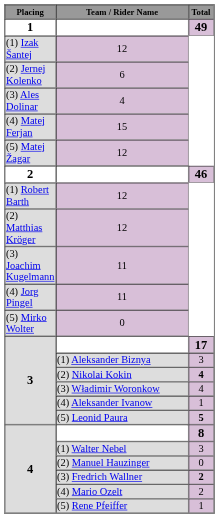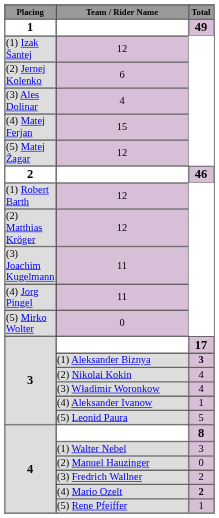(1) Aleksander Biznya | column 3: normal -> bold
(2) Nikolai Kokin | column 3: bold -> normal
(5) Leonid Paura | column 3: bold -> normal
(3) Fredrich Wallner | column 3: bold -> normal
(4) Mario Ozelt | column 3: normal -> bold
